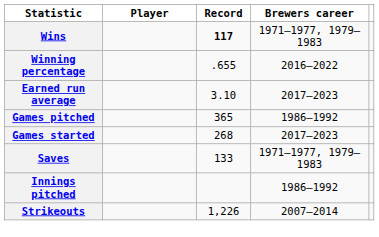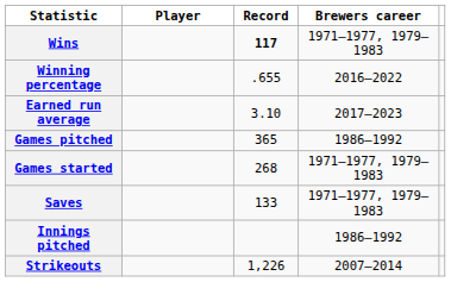Games started | Brewers career: 2017–2023 -> 1971–1977, 1979–1983
